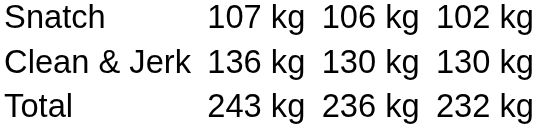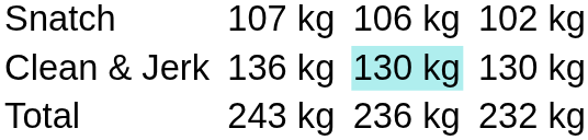Clean & Jerk | column 3: no background -> paleturquoise background
